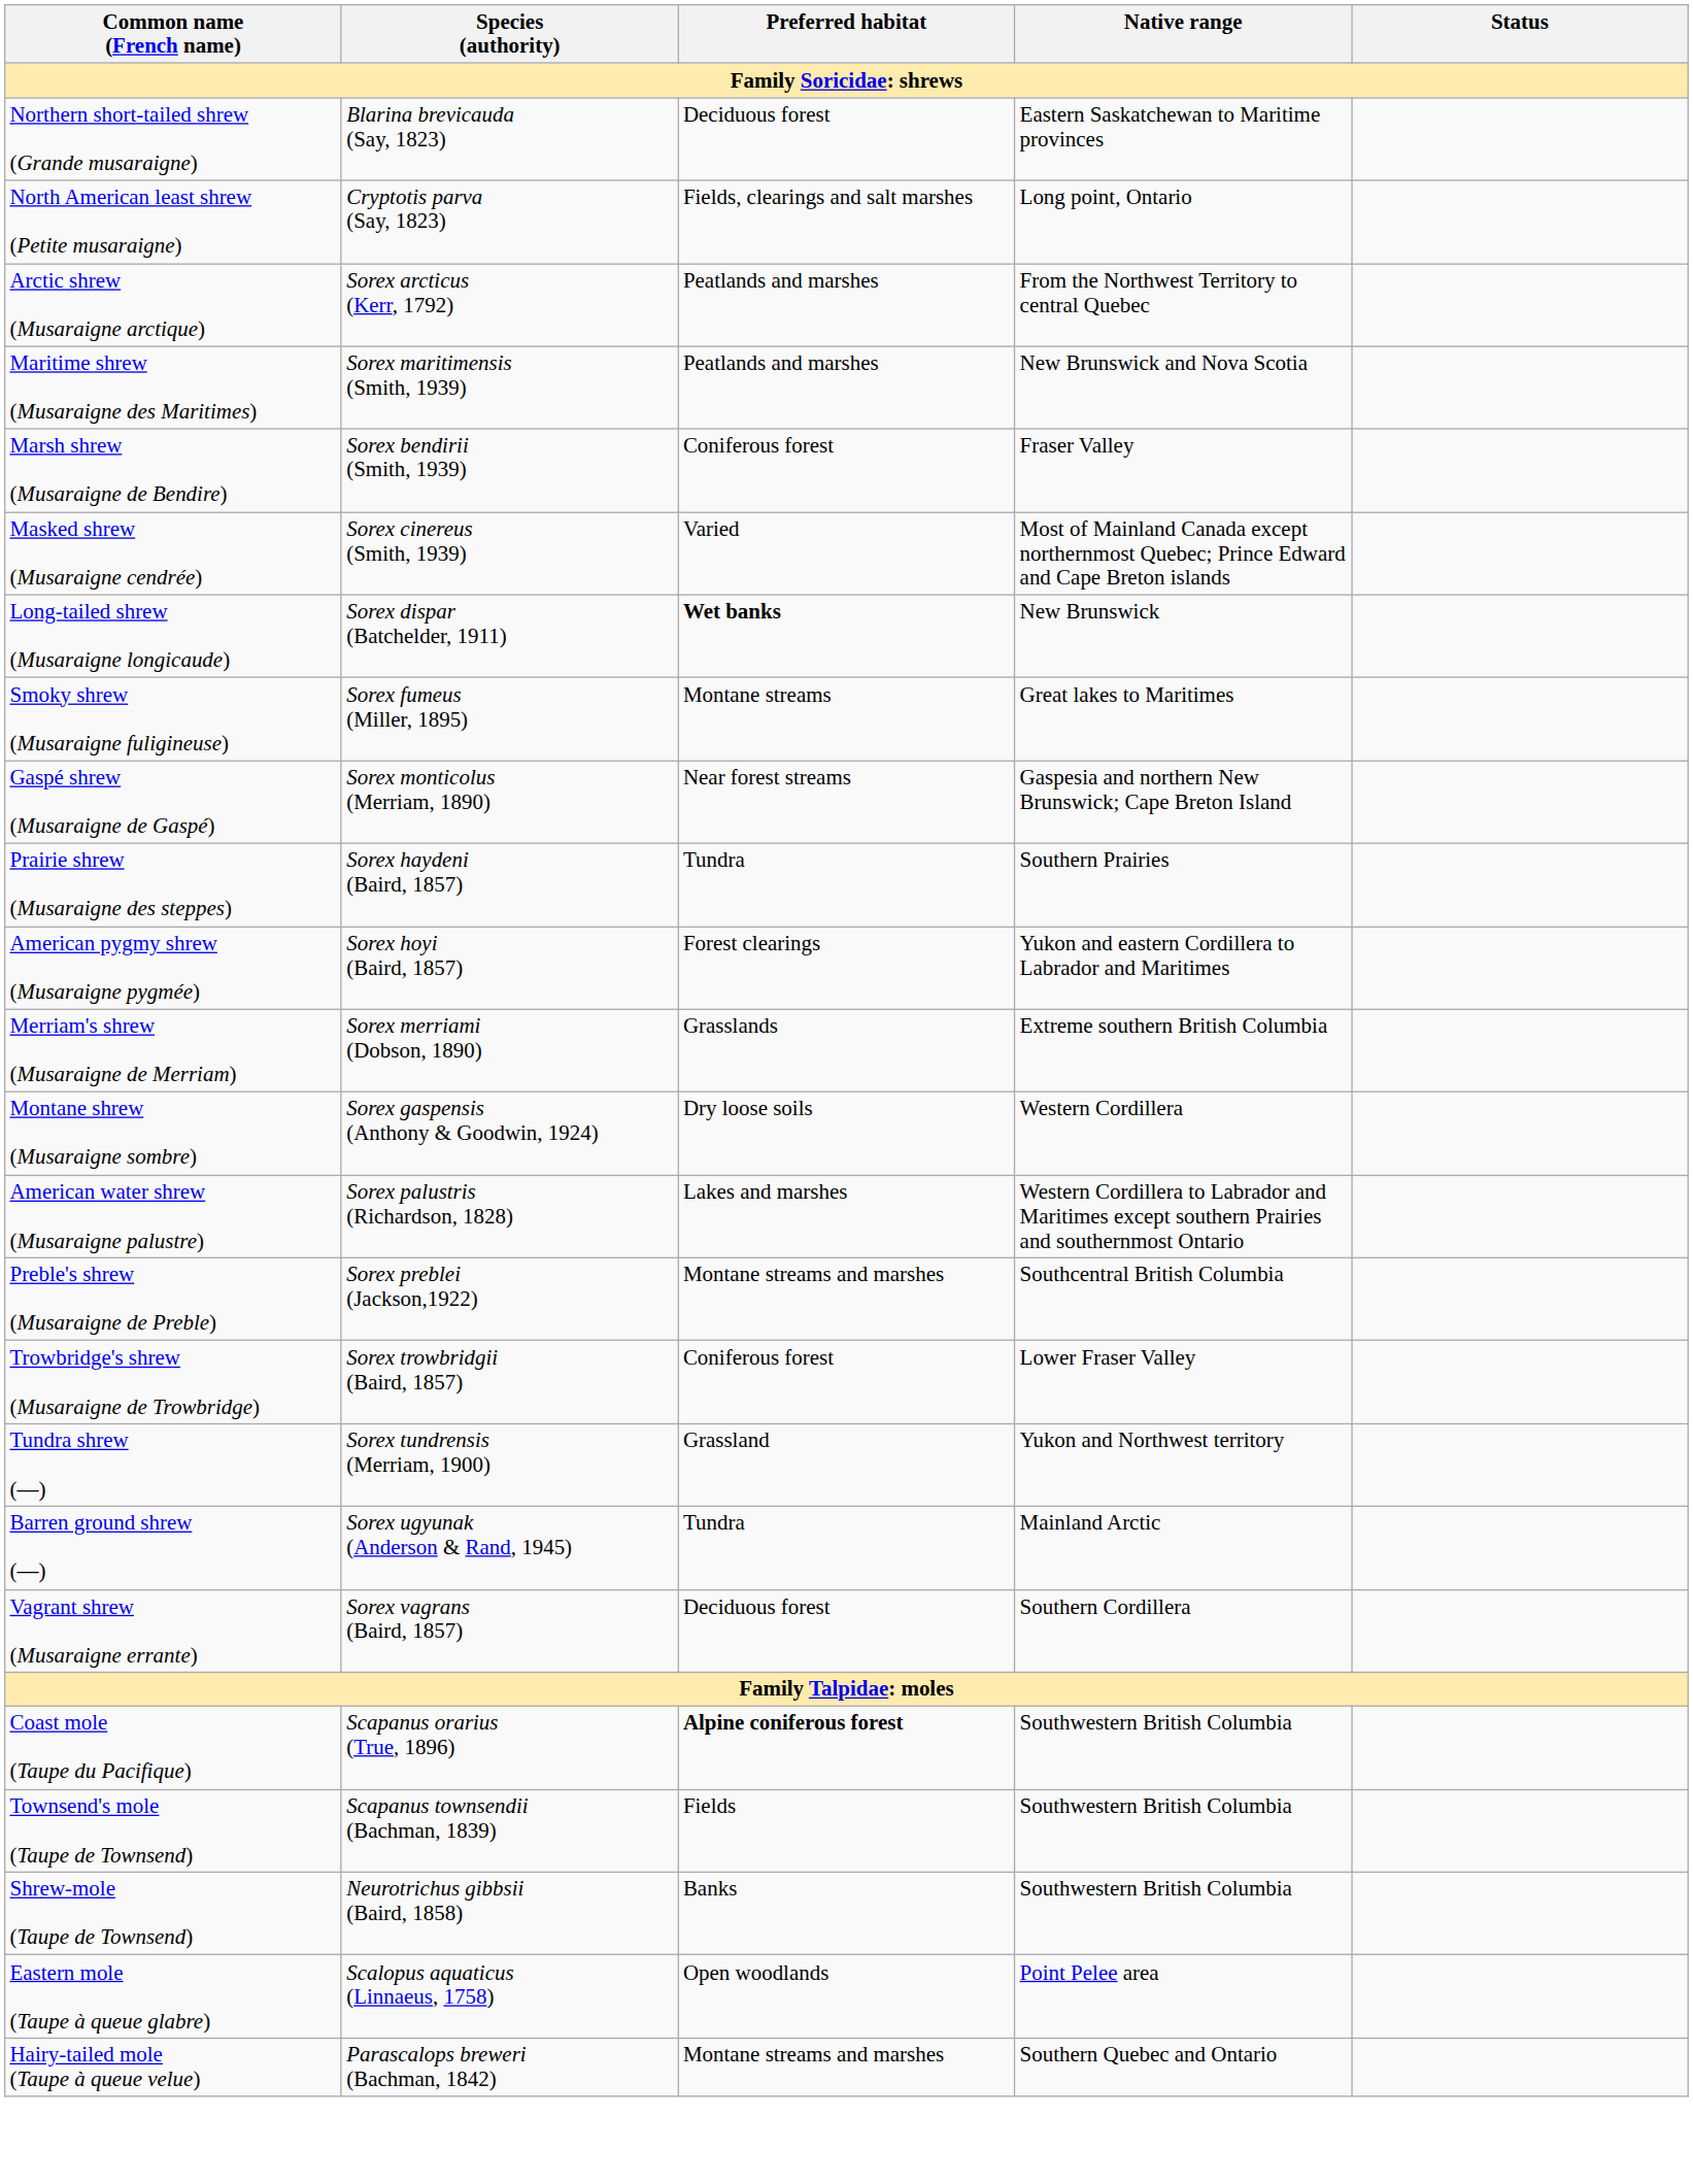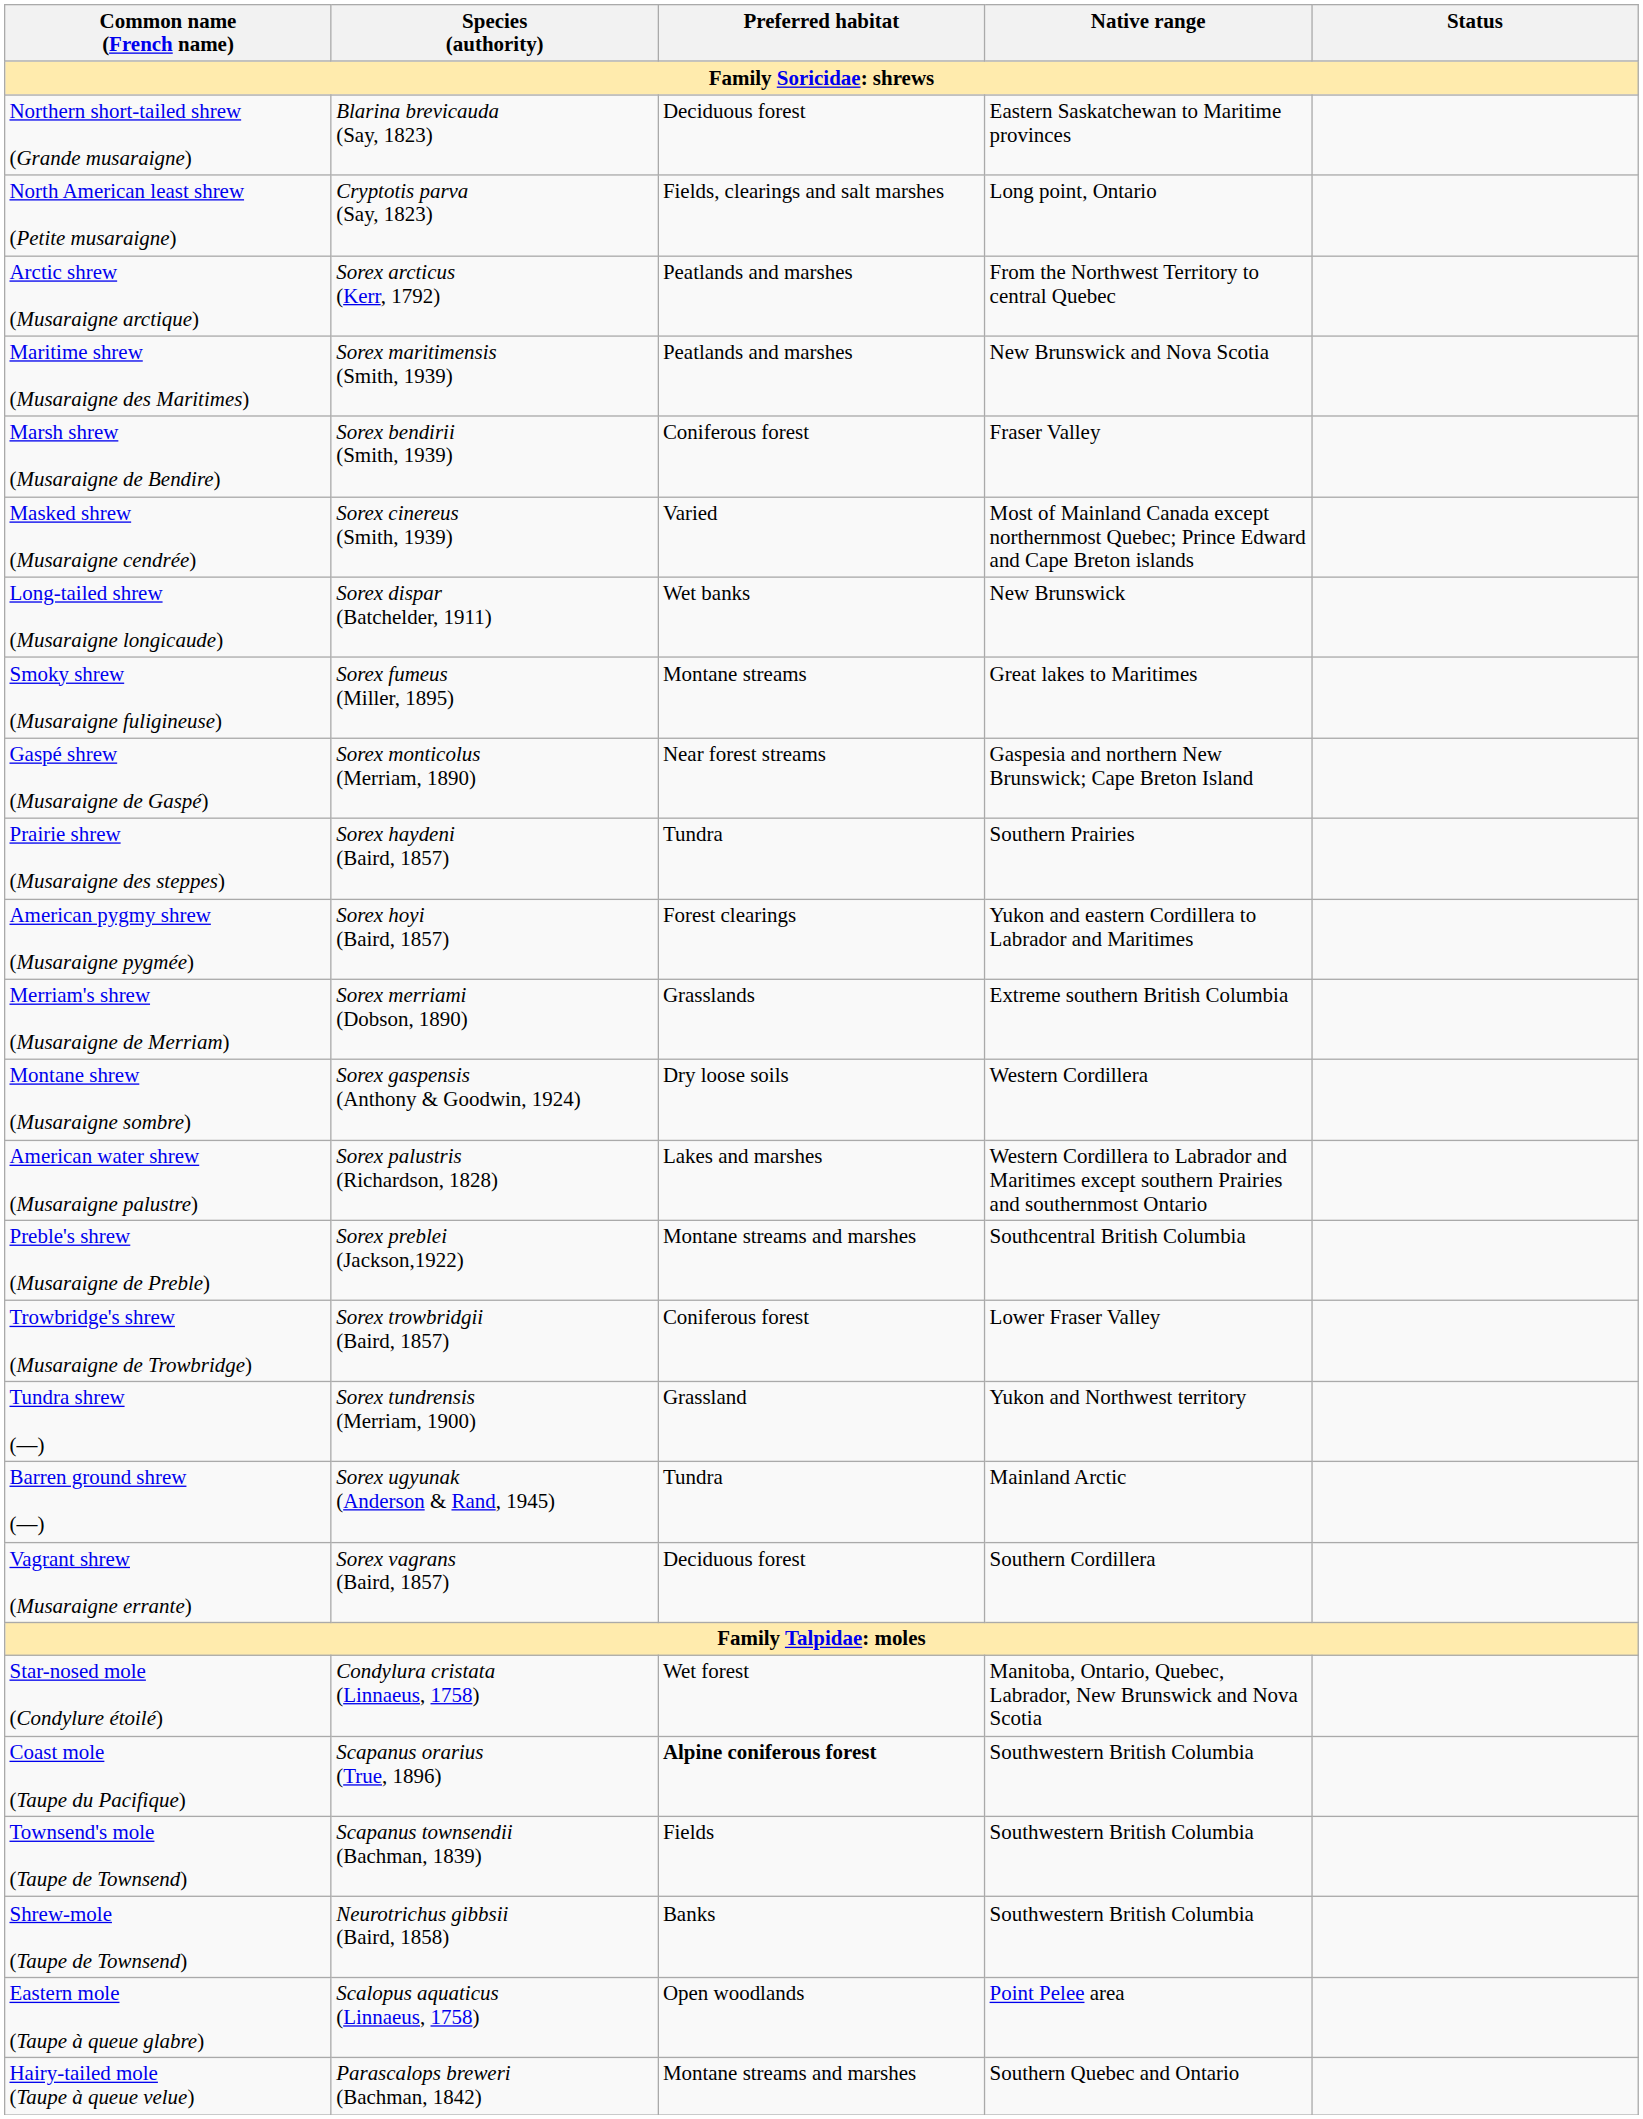Long-tailed shrew (Musaraigne longicaude) | Preferred habitat: bold -> normal
+ row: Star-nosed mole (Condylure étoilé) | Condylura cristata (Linnaeus, 1758) | Wet forest | Manitoba, Ontario, Quebec, Labrador, New Brunswick and Nova Scotia
